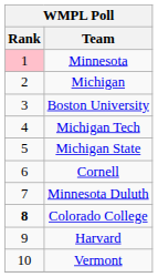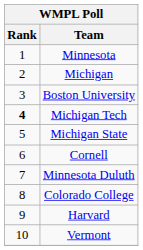Minnesota | Rank: pink background -> no background
Michigan Tech | Rank: normal -> bold
Colorado College | Rank: bold -> normal
